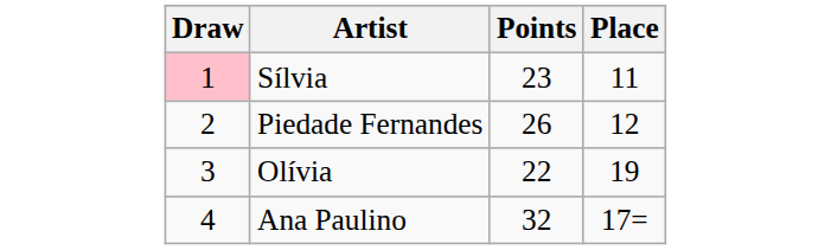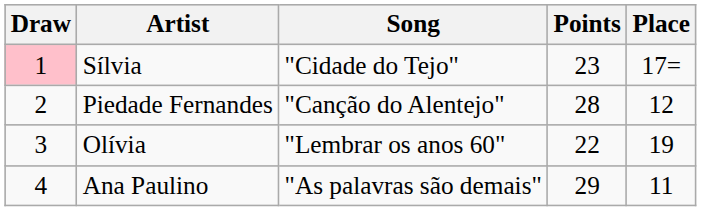+ column: Song | "Cidade do Tejo" | "Canção do Alentejo" | "Lembrar os anos 60" | "As palavras são demais"
Sílvia | Place: 11 -> 17=
Piedade Fernandes | Points: 26 -> 28
Ana Paulino | Points: 32 -> 29
Ana Paulino | Place: 17= -> 11
